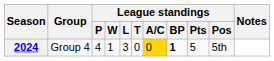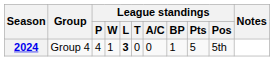2024 | League standings / L: normal -> bold
2024 | League standings / A/C: gold background -> no background
2024 | League standings / BP: bold -> normal
